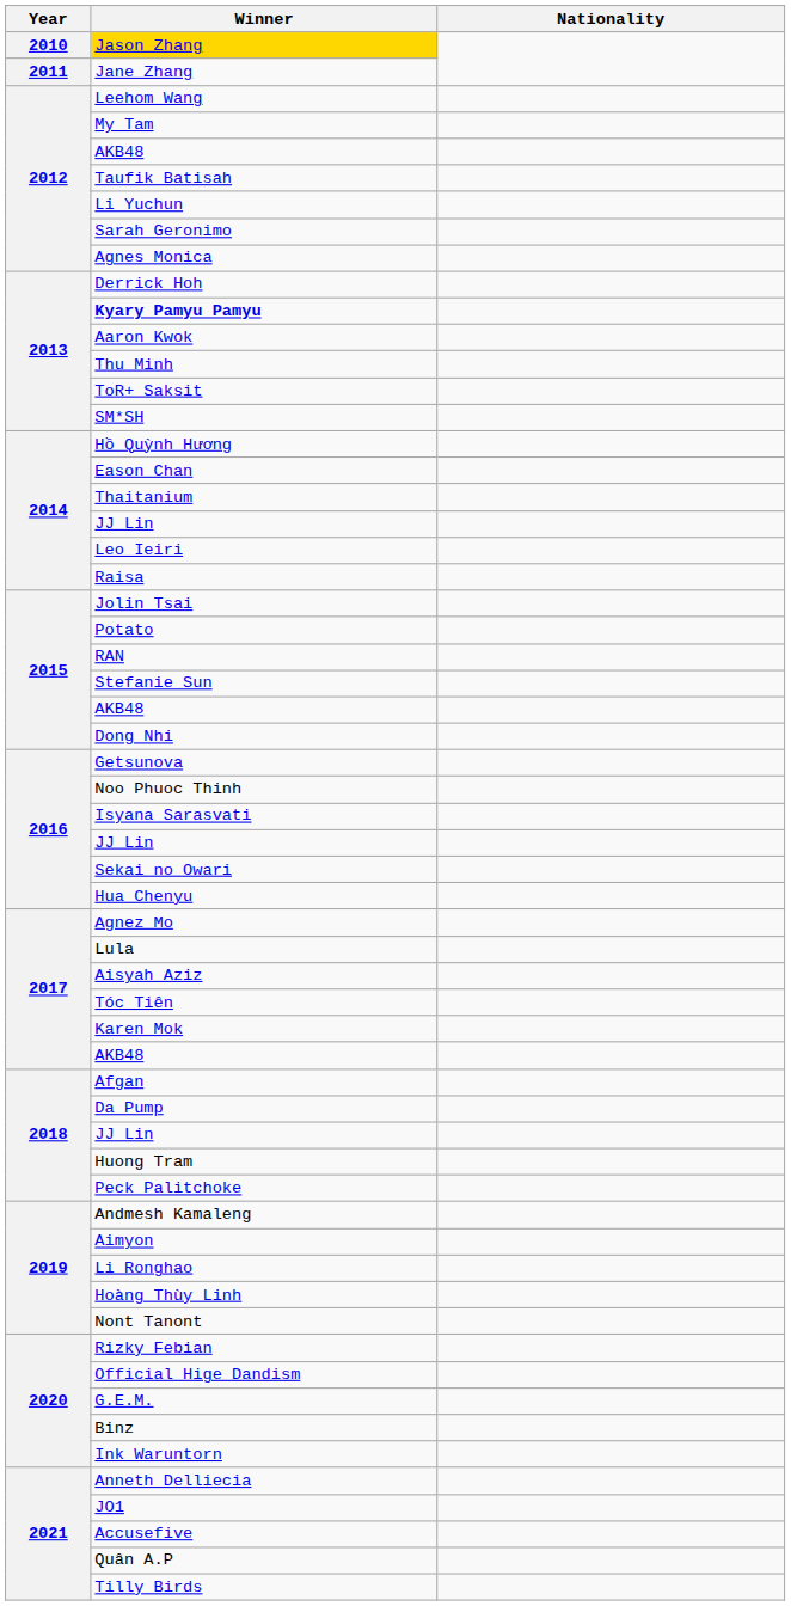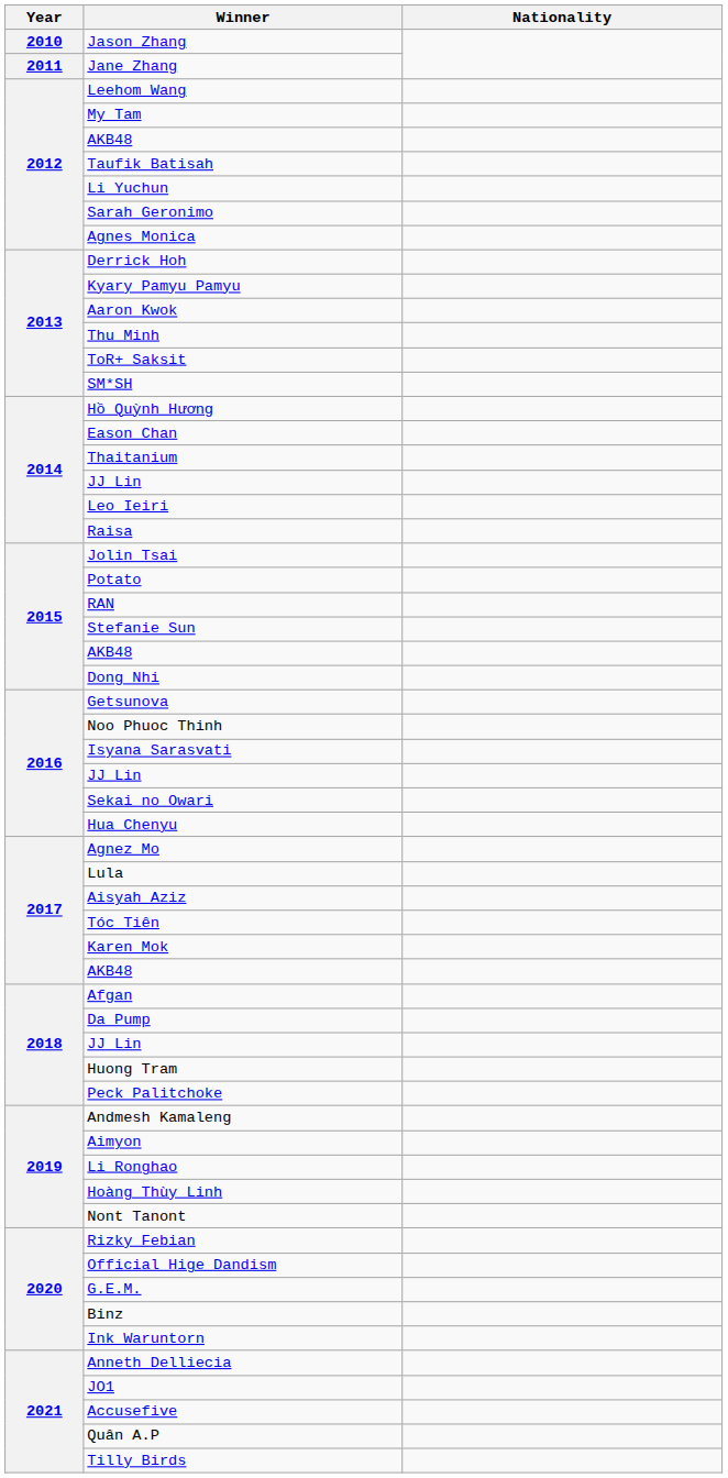Jason Zhang | Winner: gold background -> no background
Kyary Pamyu Pamyu | Winner: bold -> normal
